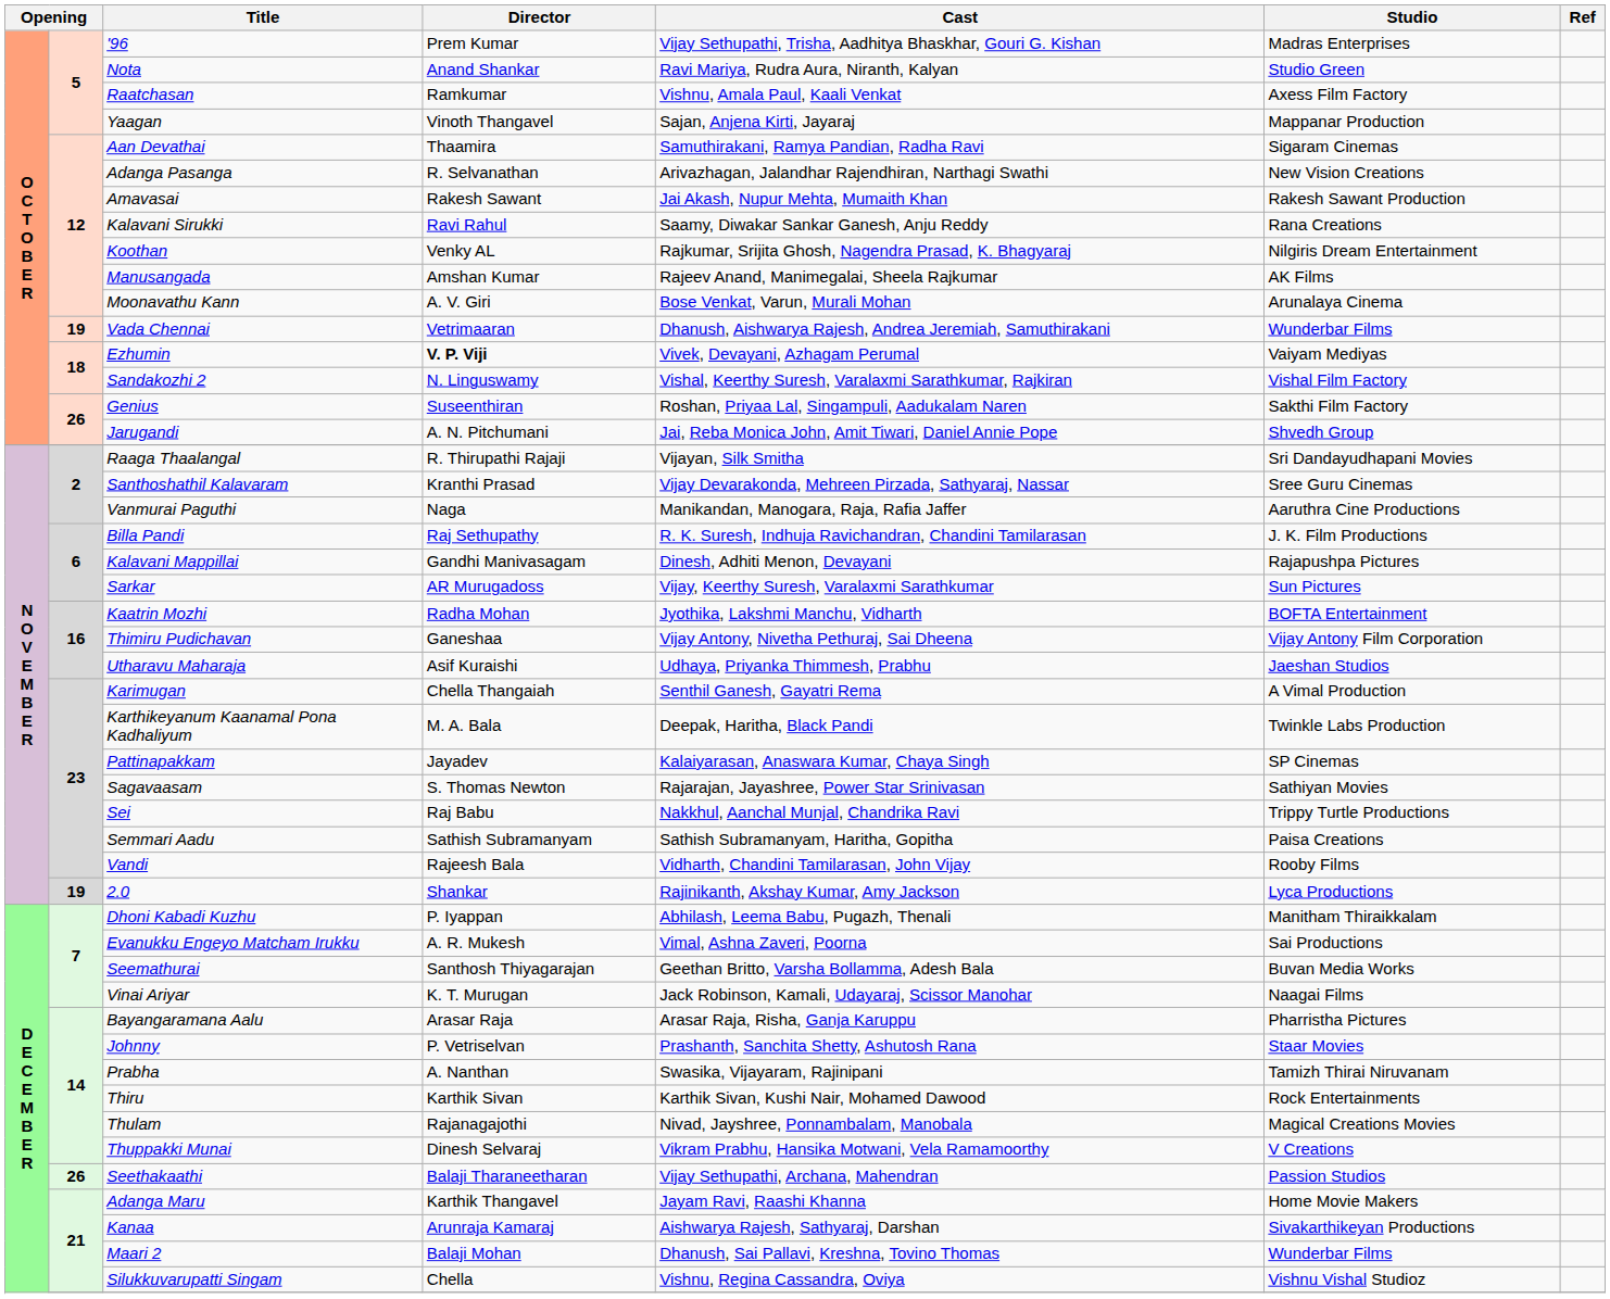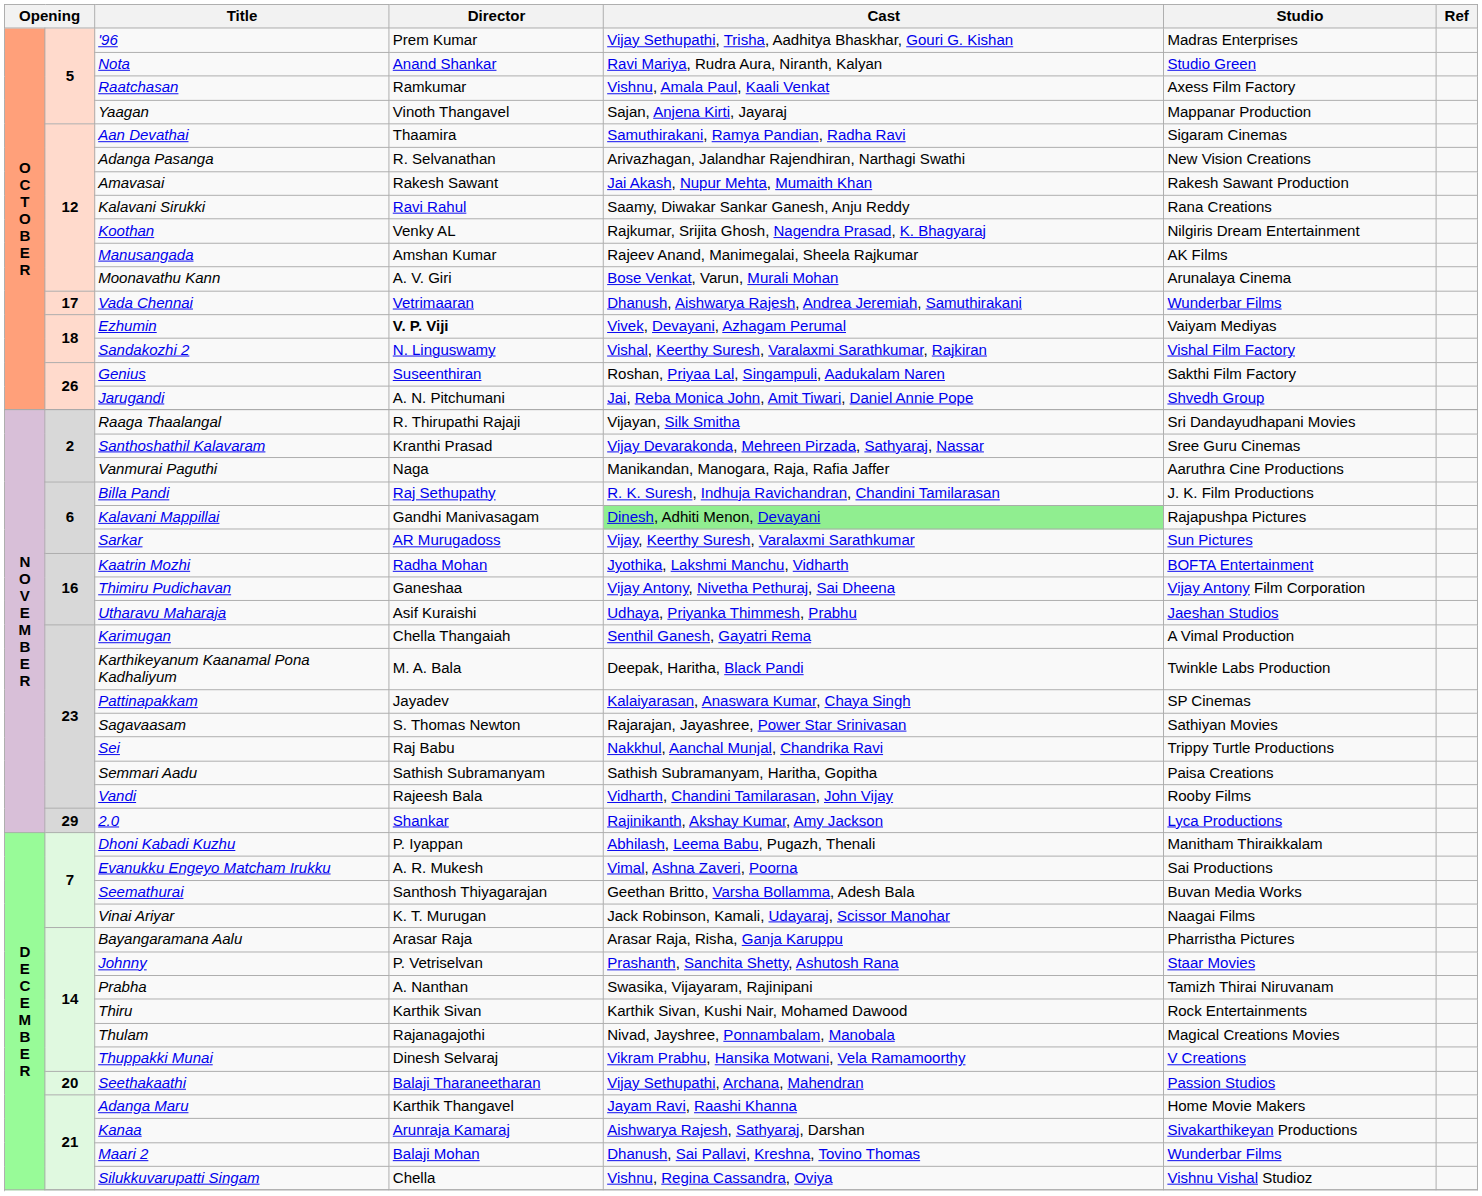Vada Chennai | column 2: 19 -> 17
Kalavani Mappillai | Cast: no background -> lightgreen background
2.0 | column 2: 19 -> 29
Seethakaathi | column 2: 26 -> 20
